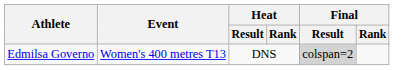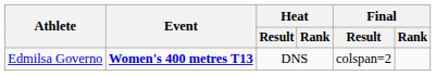Edmilsa Governo | Event: normal -> bold
Edmilsa Governo | Final / Result: lightgrey background -> no background
